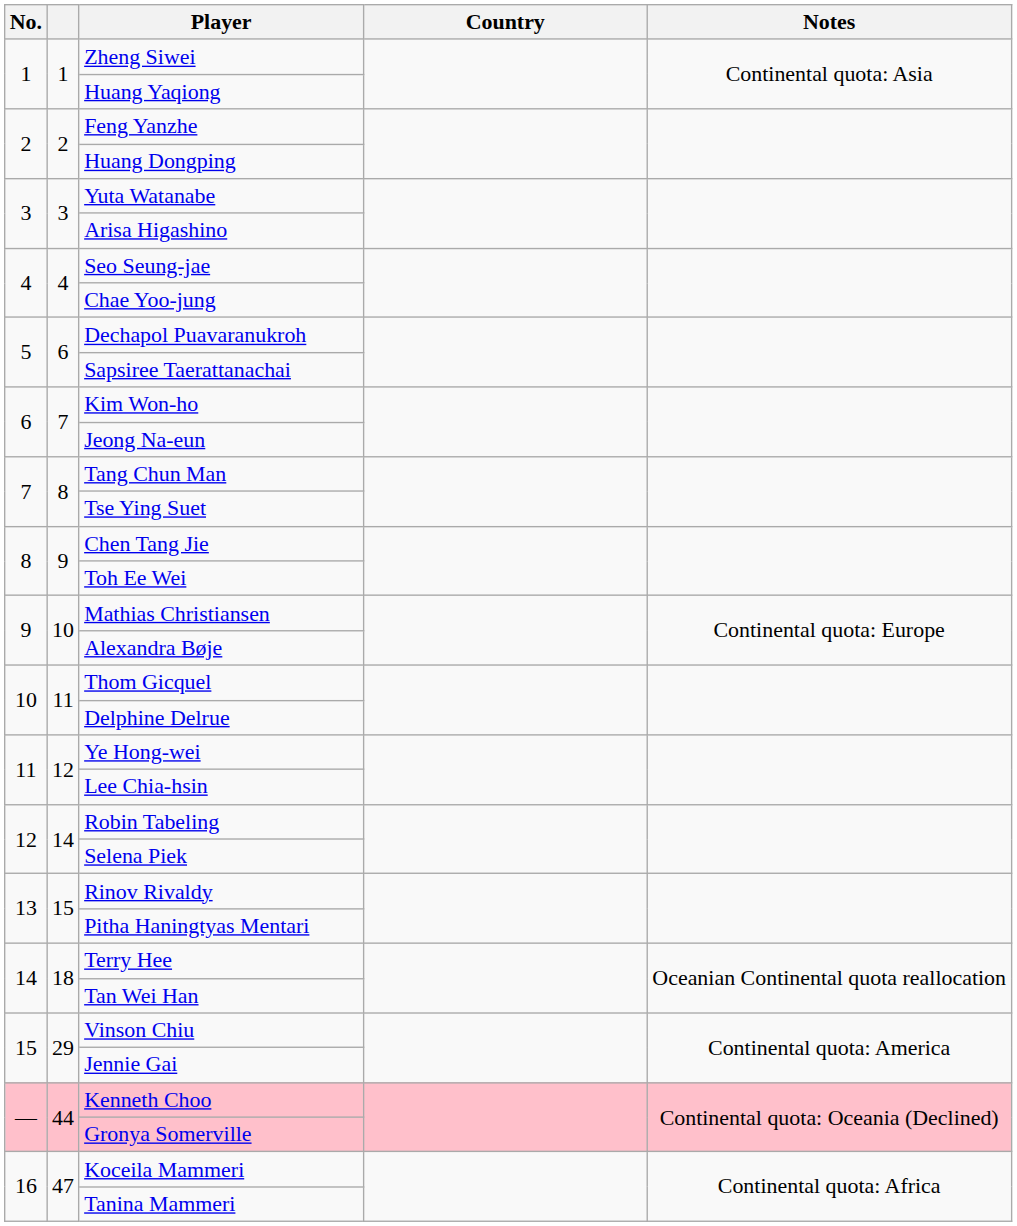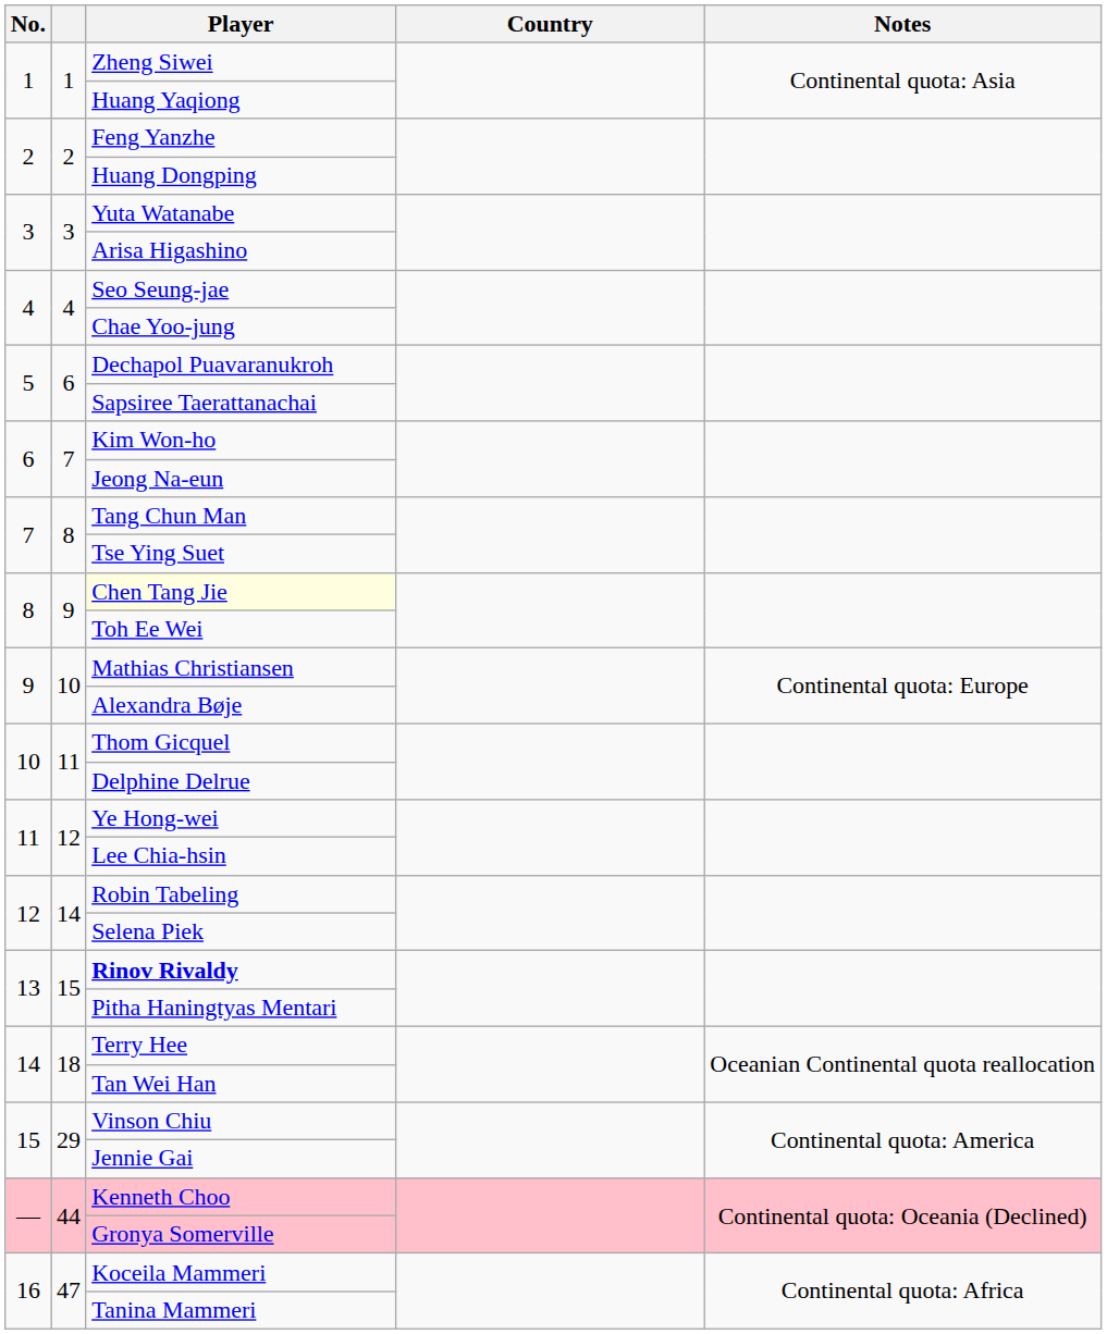Chen Tang Jie | Player: no background -> lightyellow background
Rinov Rivaldy | Player: normal -> bold
